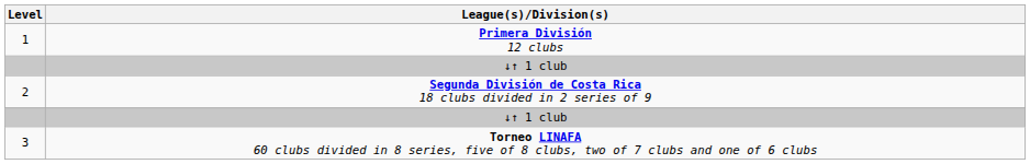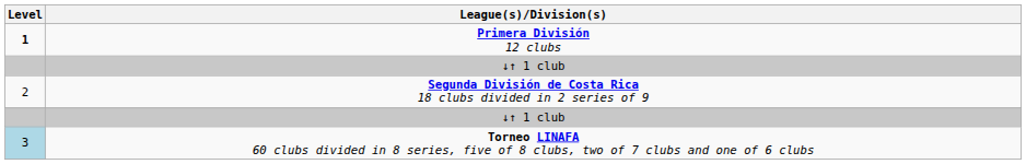1 | Level: normal -> bold
3 | Level: no background -> lightblue background
